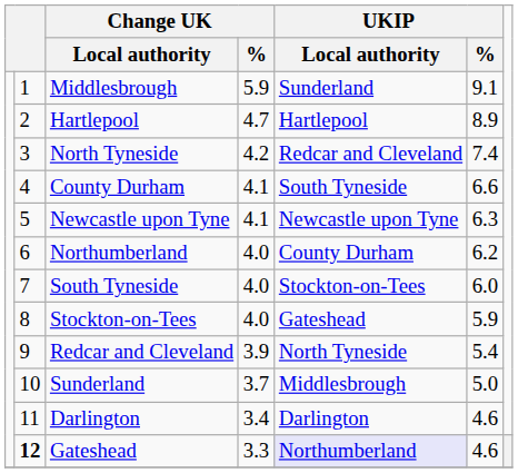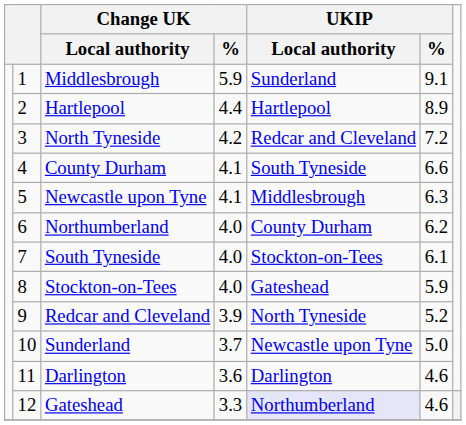row 4 | Change UK / %: 4.7 -> 4.4
row 5 | UKIP / %: 7.4 -> 7.2
row 7 | UKIP / Local authority: Newcastle upon Tyne -> Middlesbrough
row 9 | UKIP / %: 6.0 -> 6.1
row 11 | UKIP / %: 5.4 -> 5.2
row 12 | UKIP / Local authority: Middlesbrough -> Newcastle upon Tyne
row 13 | Change UK / %: 3.4 -> 3.6
row 14 | column 2: bold -> normal
